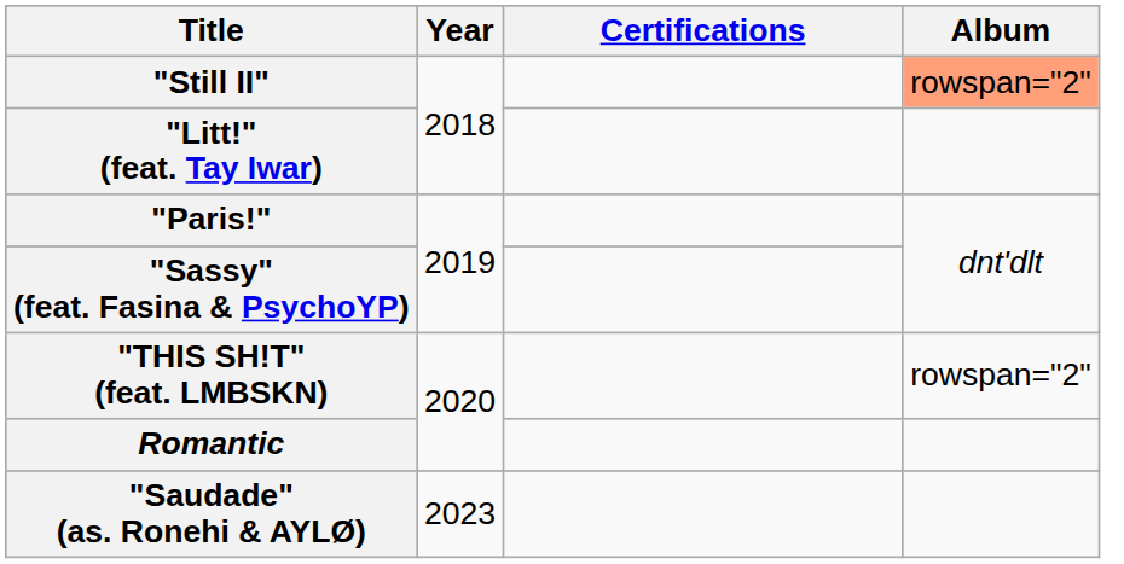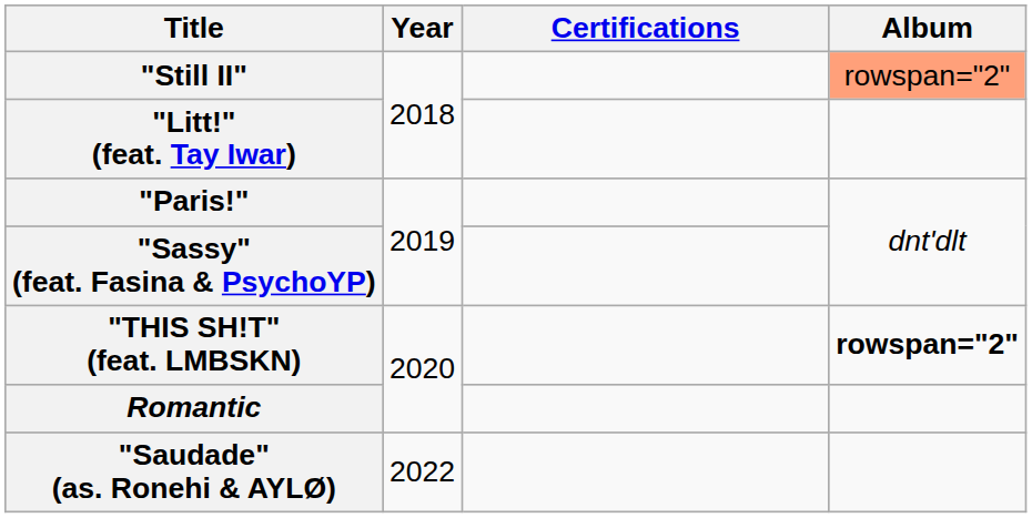"THIS SH!T" (feat. LMBSKN) | Album: normal -> bold
"Saudade" (as. Ronehi & AYLØ) | Year: 2023 -> 2022
